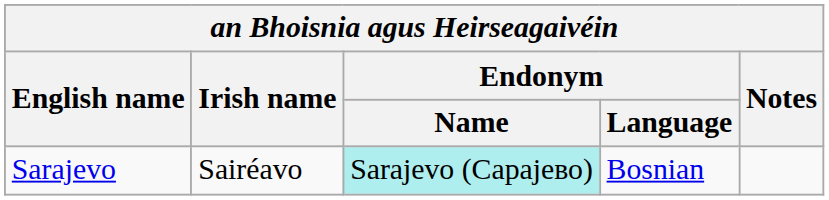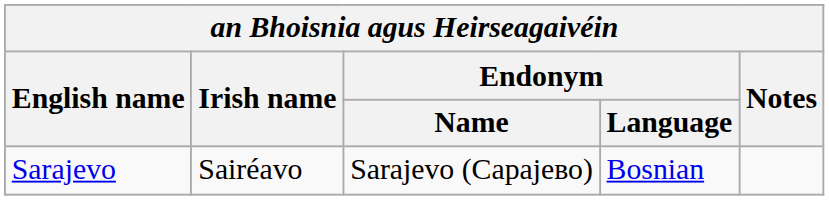Sarajevo | Endonym / Name: paleturquoise background -> no background
